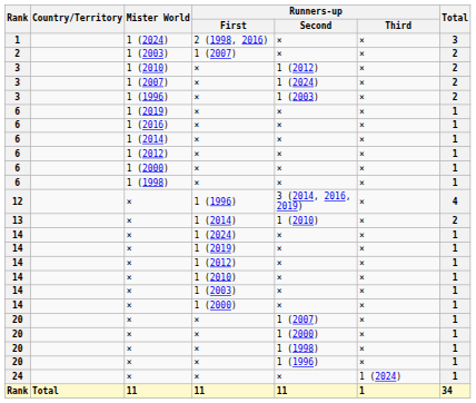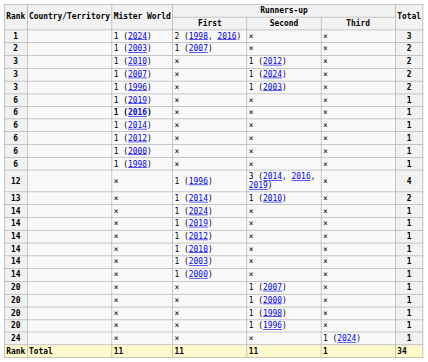1 (2016) | Mister World: normal -> bold
